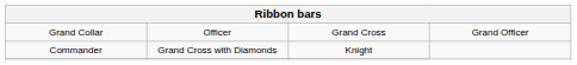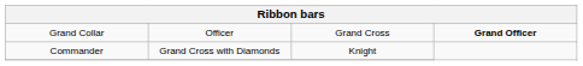Grand Collar | column 4: normal -> bold
